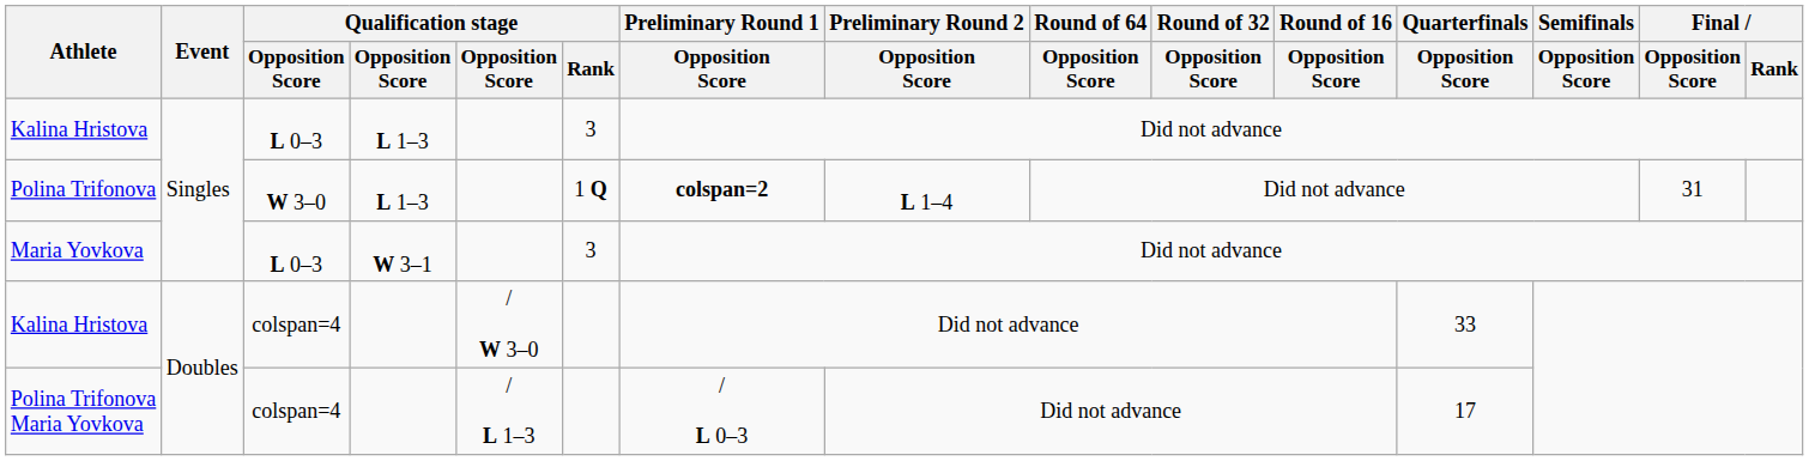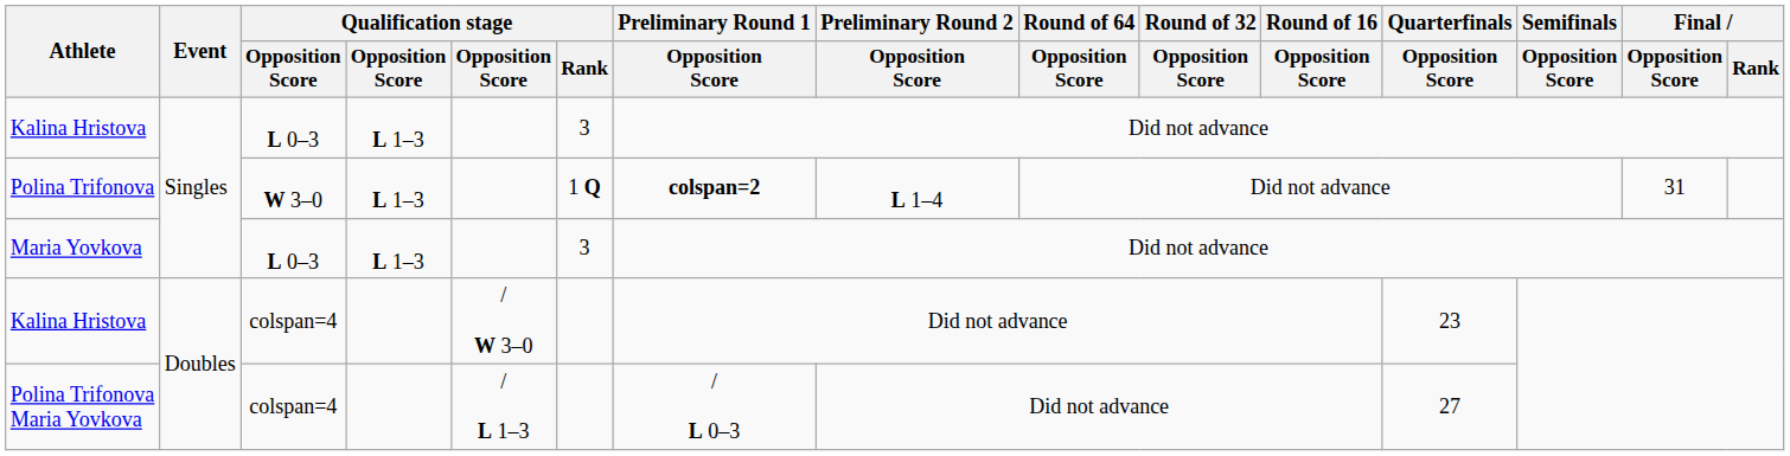Maria Yovkova | column 4: W 3–1 -> L 1–3
Kalina Hristova / colspan=4 | Quarterfinals / Opposition Score: 33 -> 23
Polina Trifonova Maria Yovkova | Quarterfinals / Opposition Score: 17 -> 27
